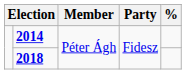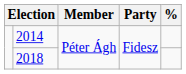2014 | column 2: bold -> normal
2018 | column 2: bold -> normal
